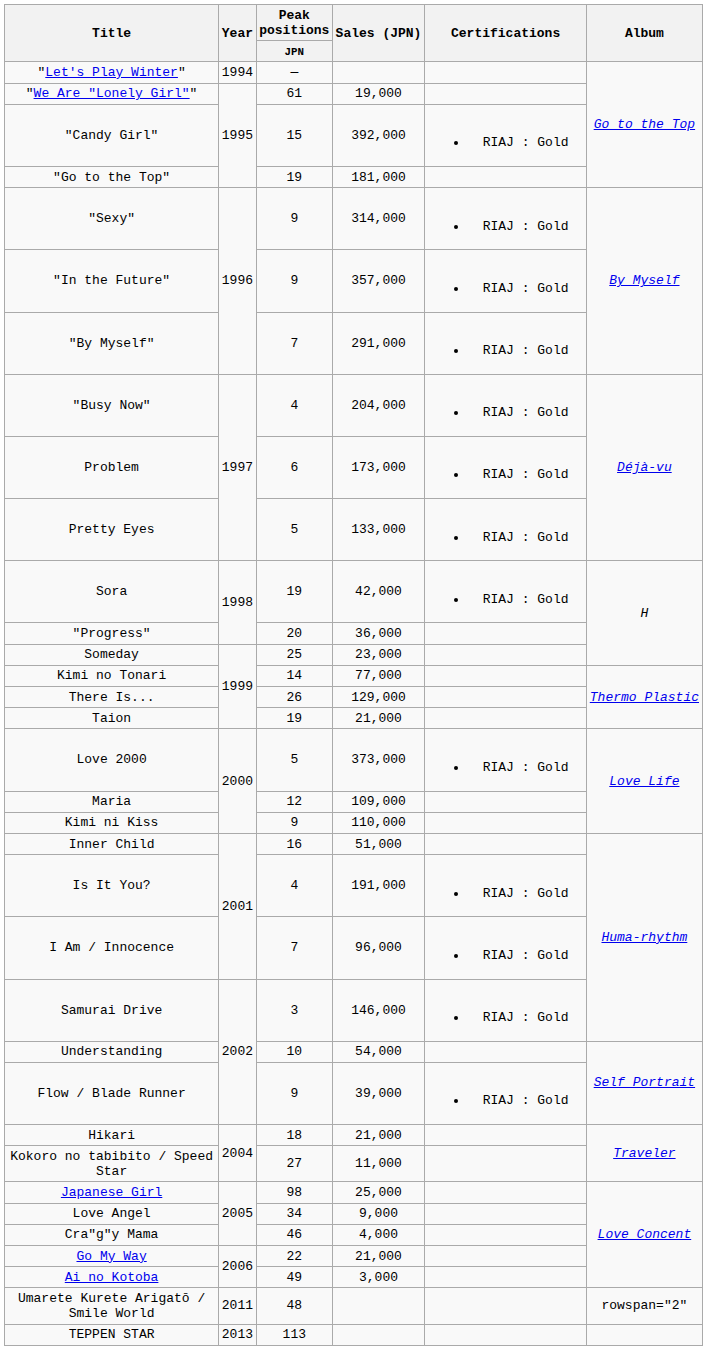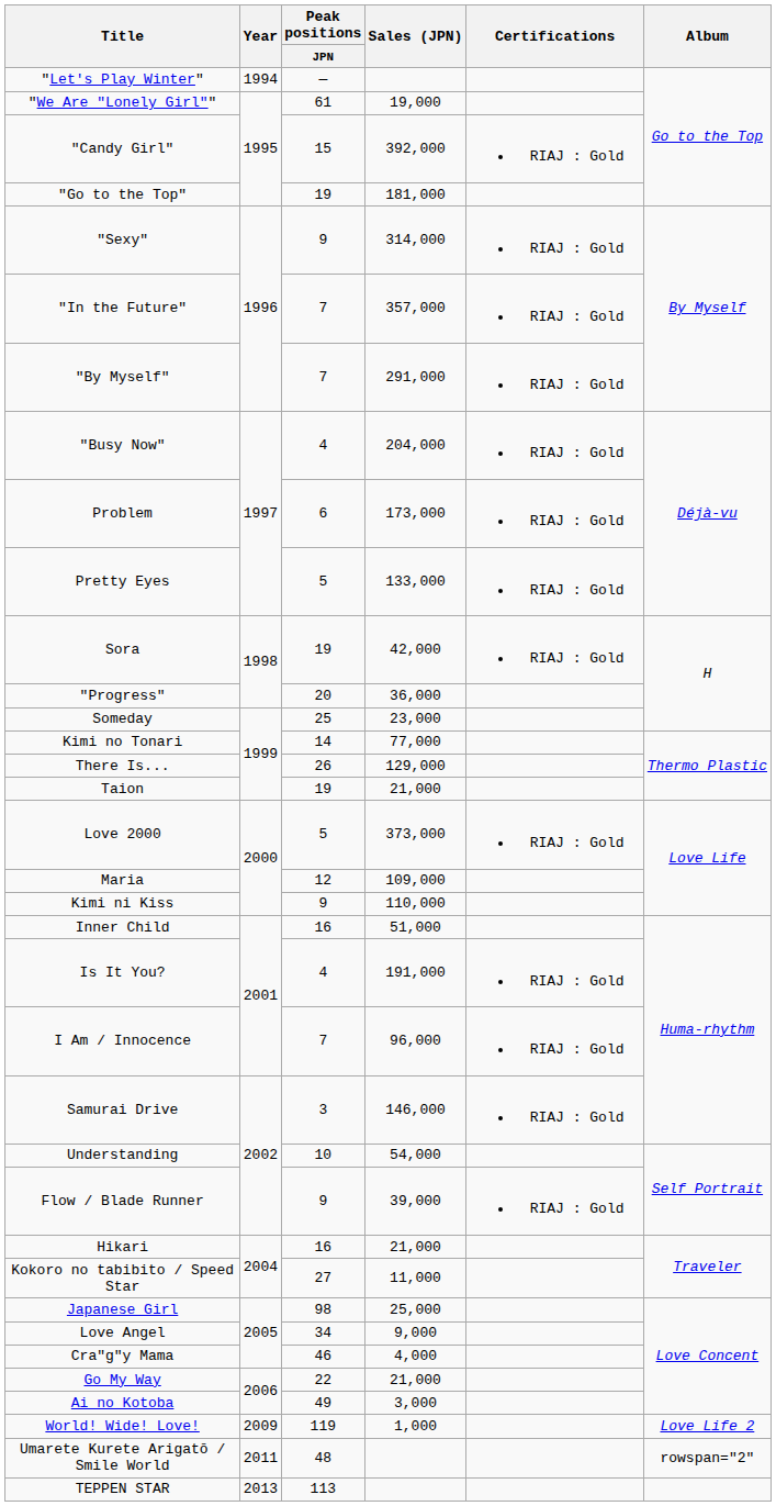"In the Future" | Peak positions / JPN: 9 -> 7
Hikari | Peak positions / JPN: 18 -> 16
+ row: World! Wide! Love! | 2009 | 119 | 1,000 | Love Life 2
